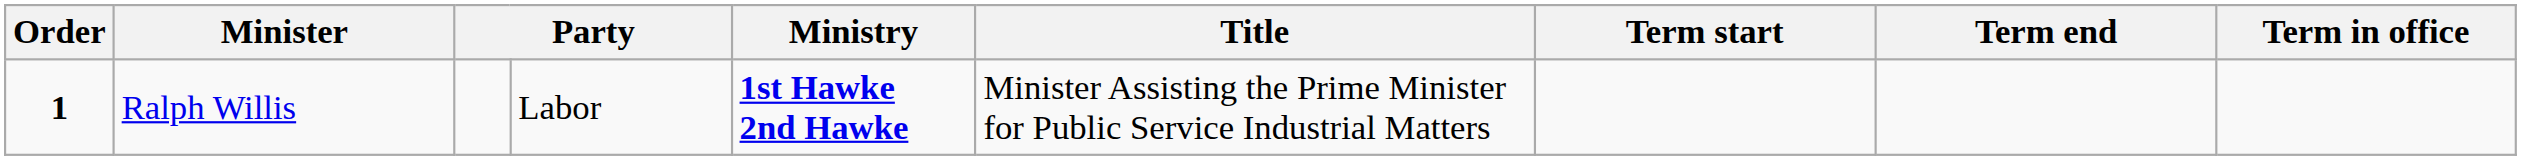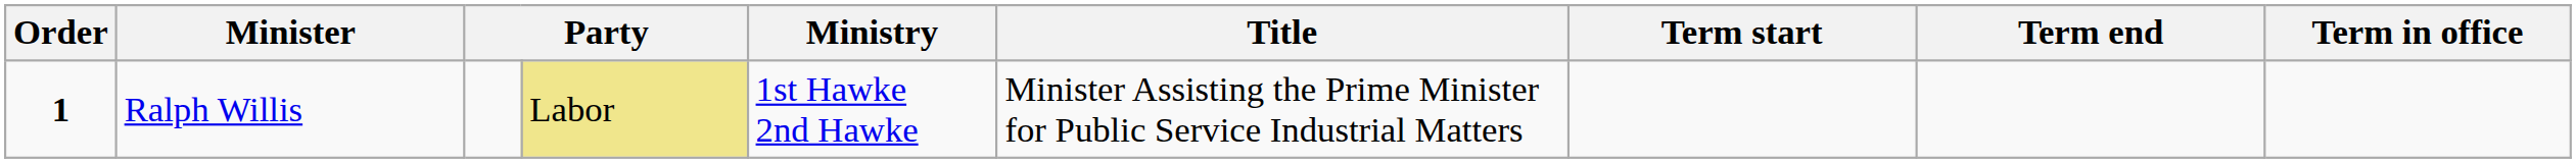Ralph Willis | column 4: no background -> khaki background
Ralph Willis | Ministry: bold -> normal
